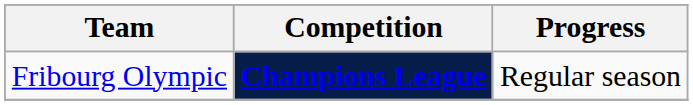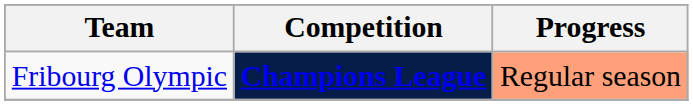Fribourg Olympic | Progress: no background -> lightsalmon background
